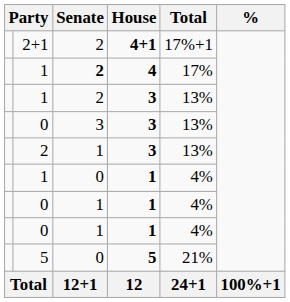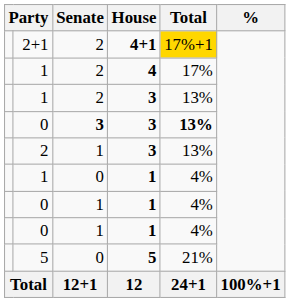2+1 | Total: no background -> gold background
1 / 4 | Senate: bold -> normal
0 / 3 | Senate: normal -> bold
0 / 3 | Total: normal -> bold
